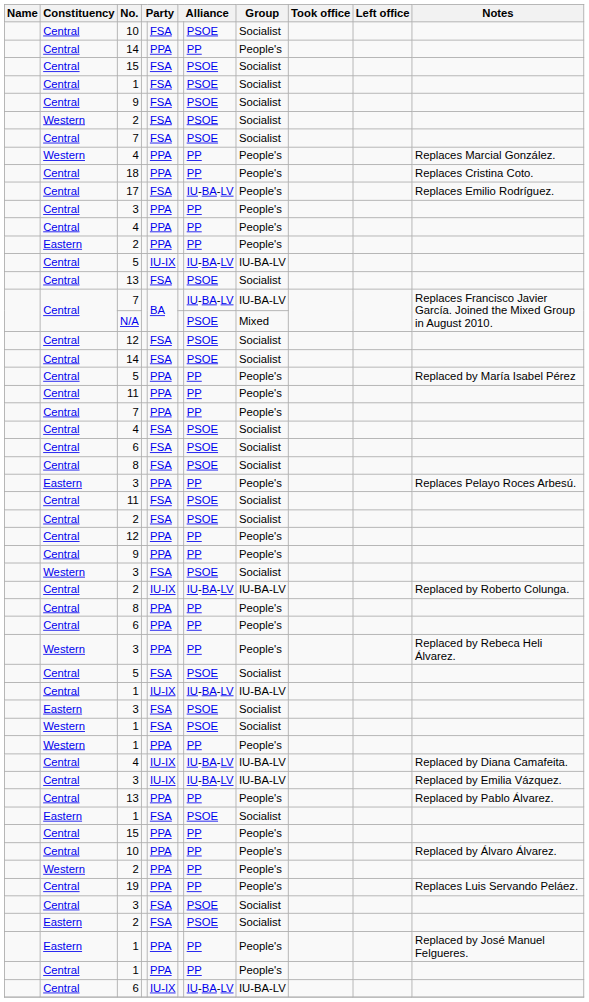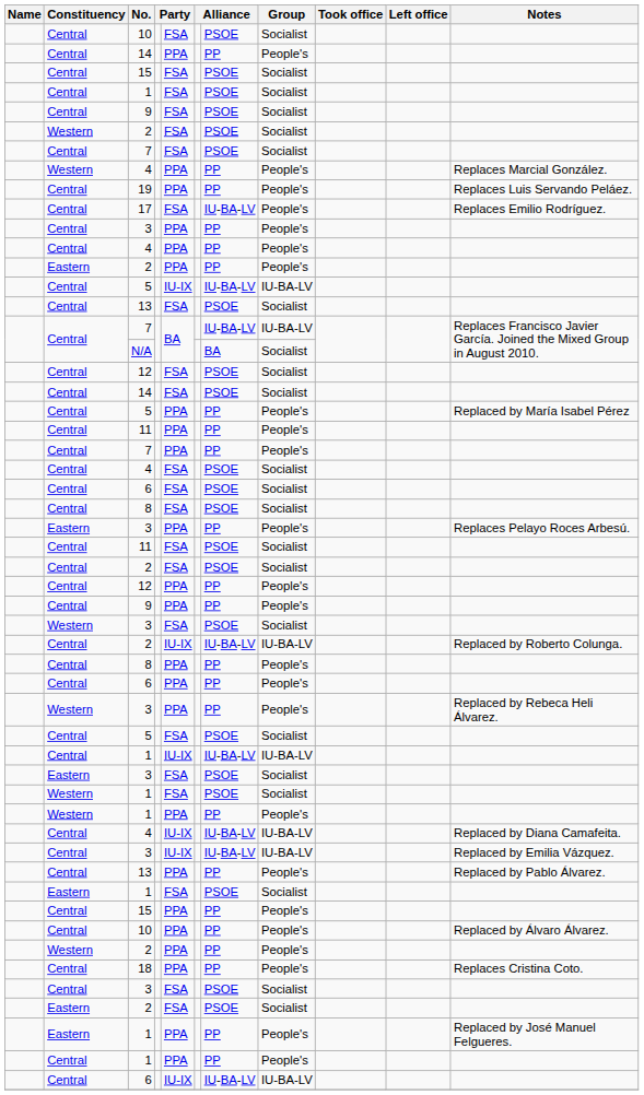rows swapped: 19 <-> 18
N/A | column 7: PSOE -> BA
N/A | Group: Mixed -> Socialist
